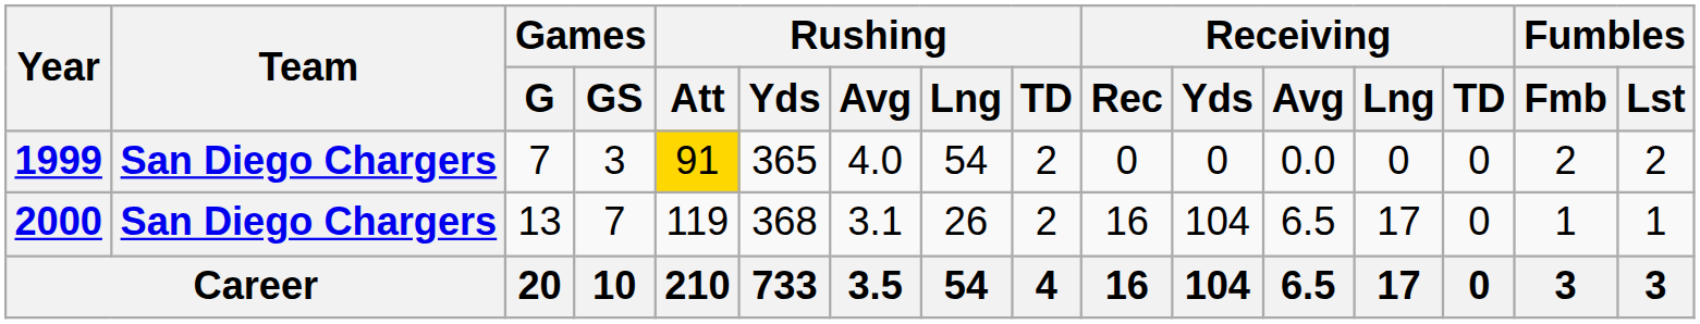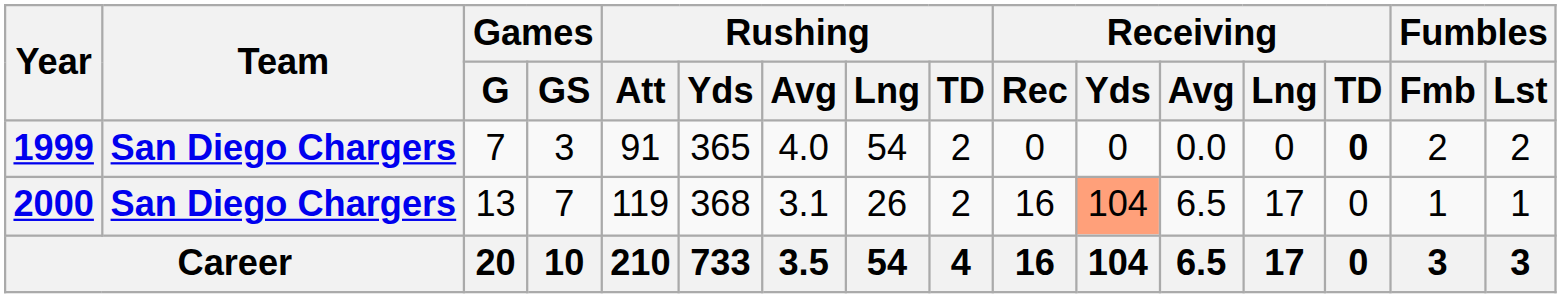1999 | Rushing / Att: gold background -> no background
1999 | Receiving / TD: normal -> bold
2000 | Receiving / Yds: no background -> lightsalmon background
